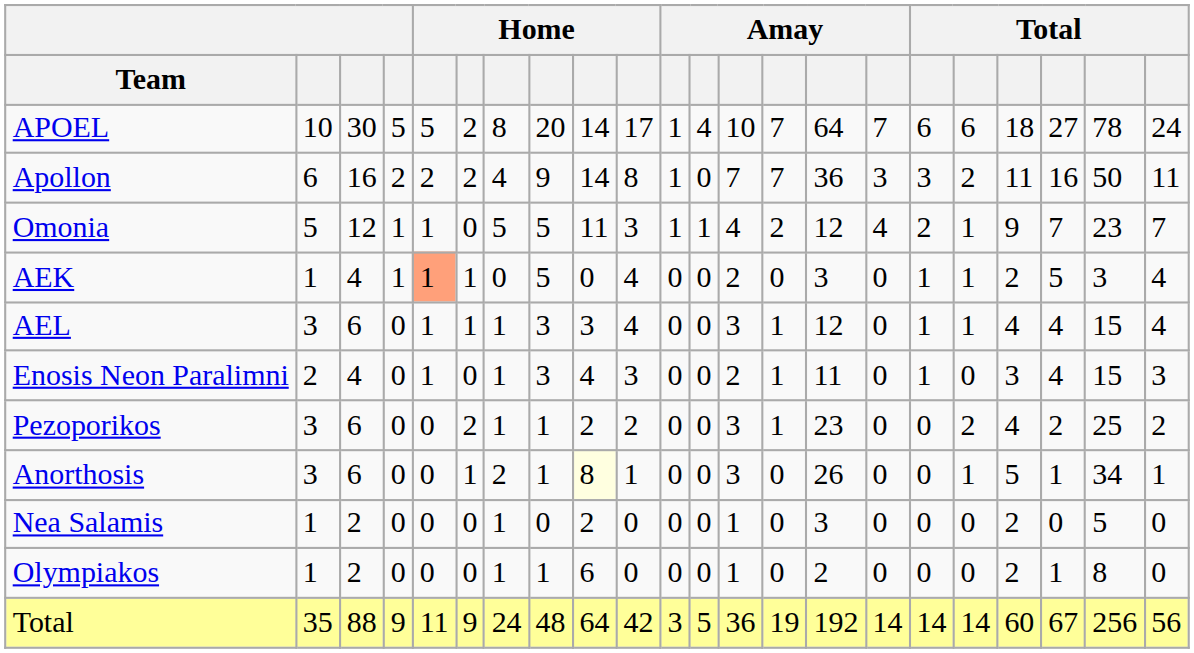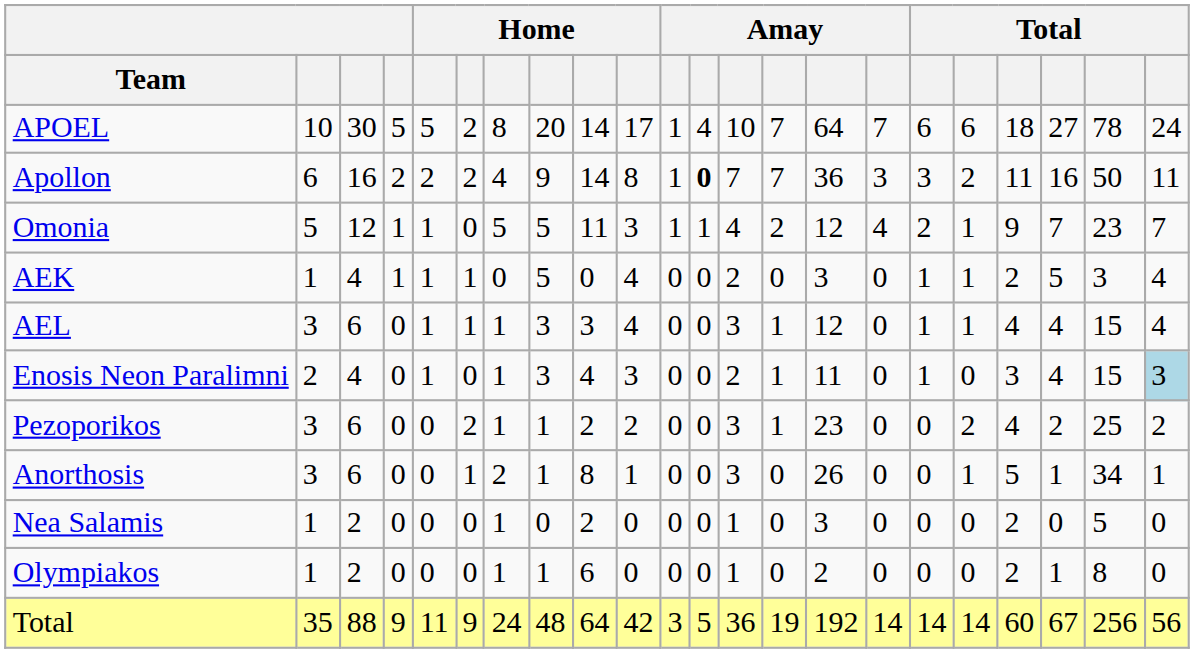Apollon | column 12: normal -> bold
AEK | column 5: lightsalmon background -> no background
Enosis Neon Paralimni | column 22: no background -> lightblue background
Anorthosis | column 9: lightyellow background -> no background
